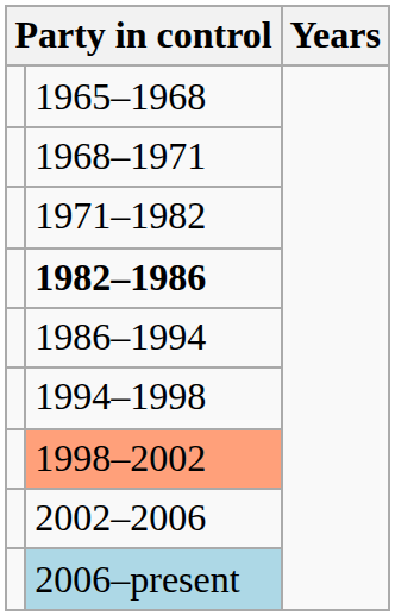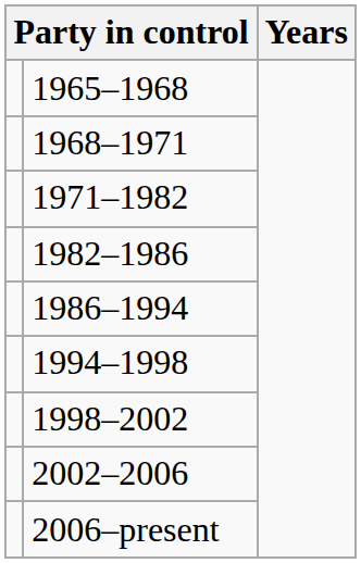1982–1986 | column 2: bold -> normal
1998–2002 | column 2: lightsalmon background -> no background
2006–present | column 2: lightblue background -> no background
